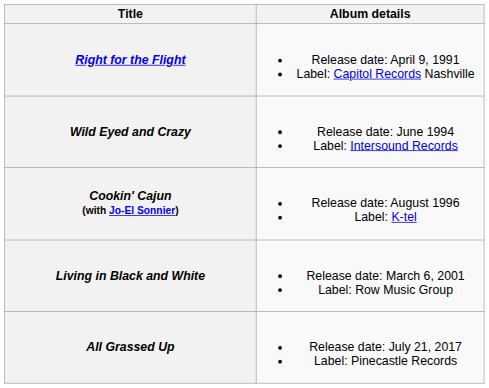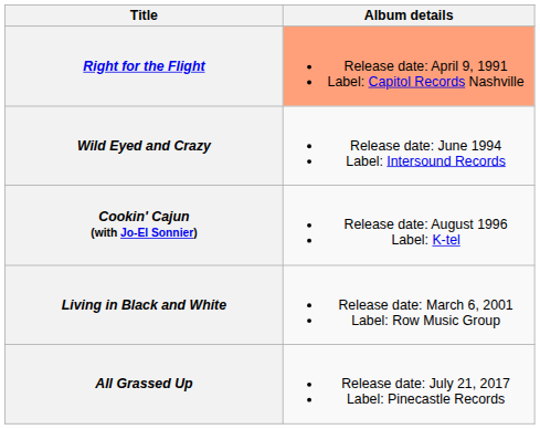Right for the Flight | Album details: no background -> lightsalmon background
